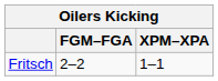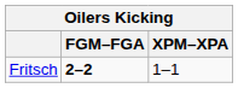Fritsch | FGM–FGA: normal -> bold
